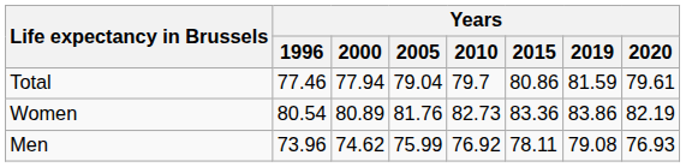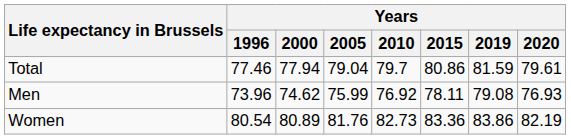rows swapped: Men <-> Women
